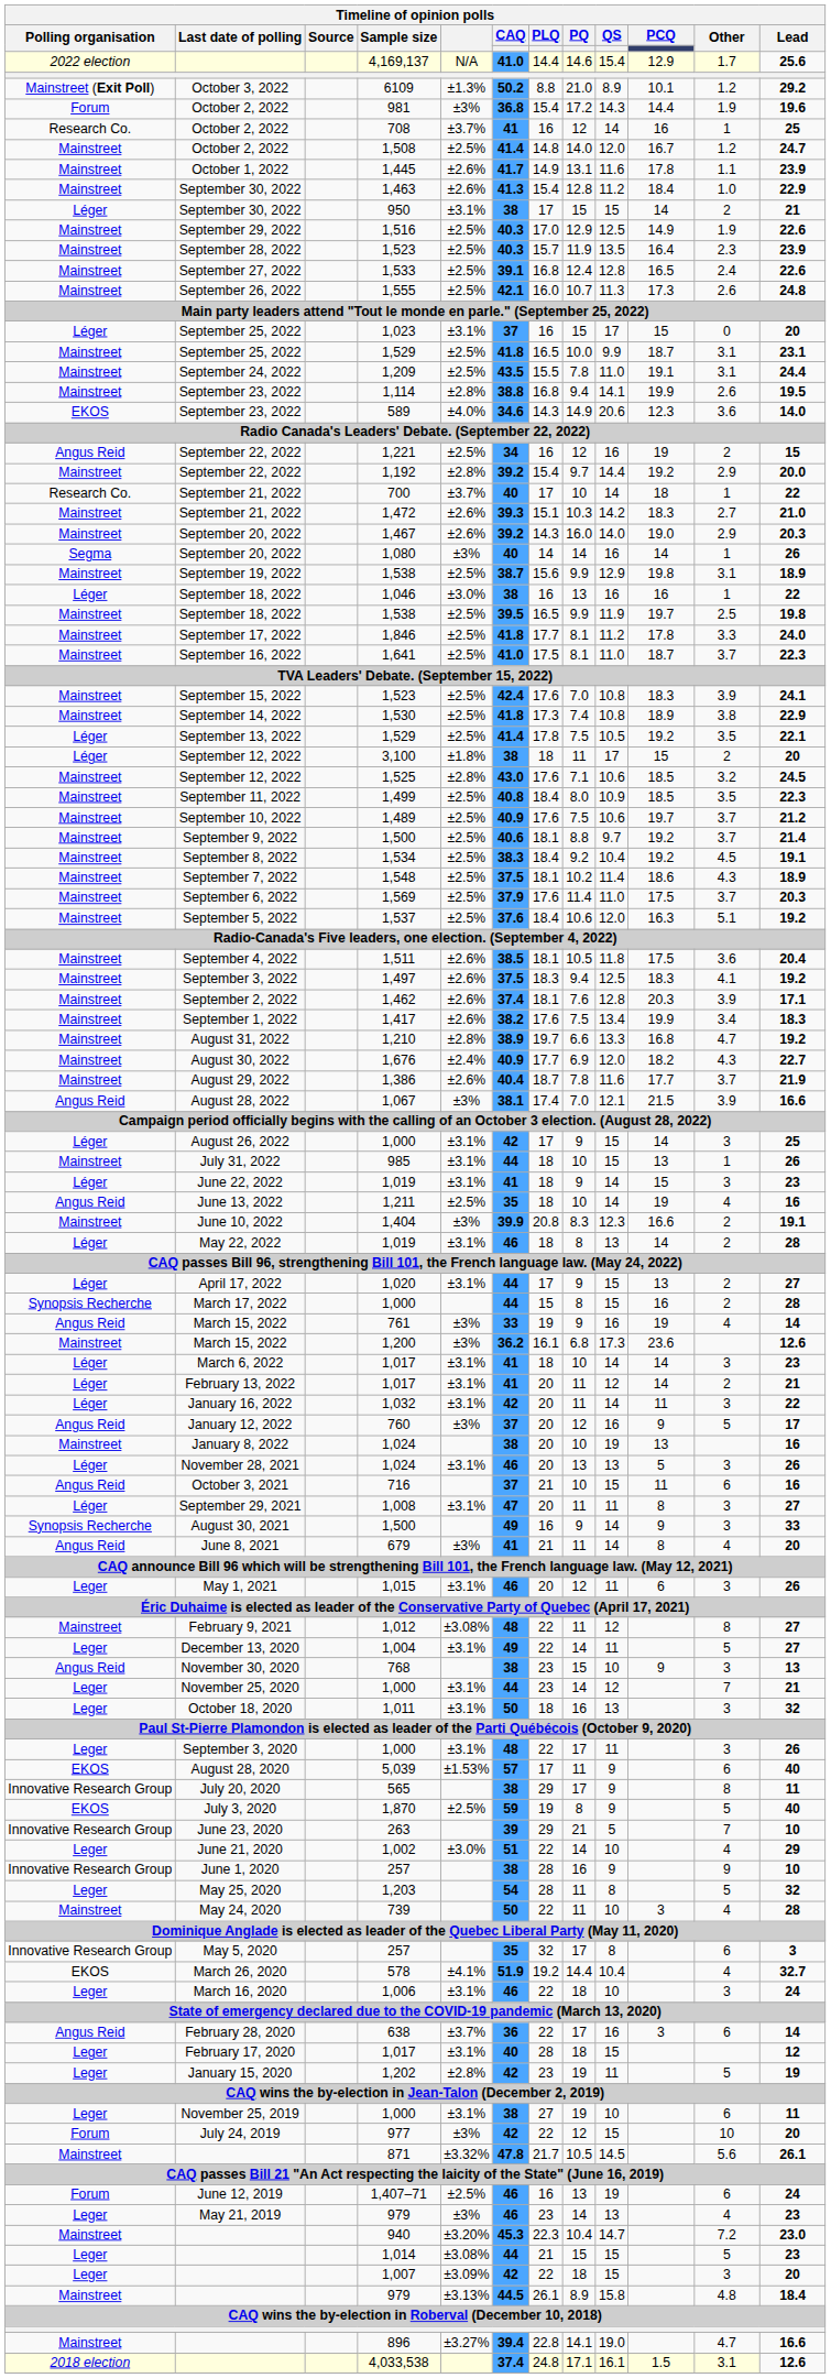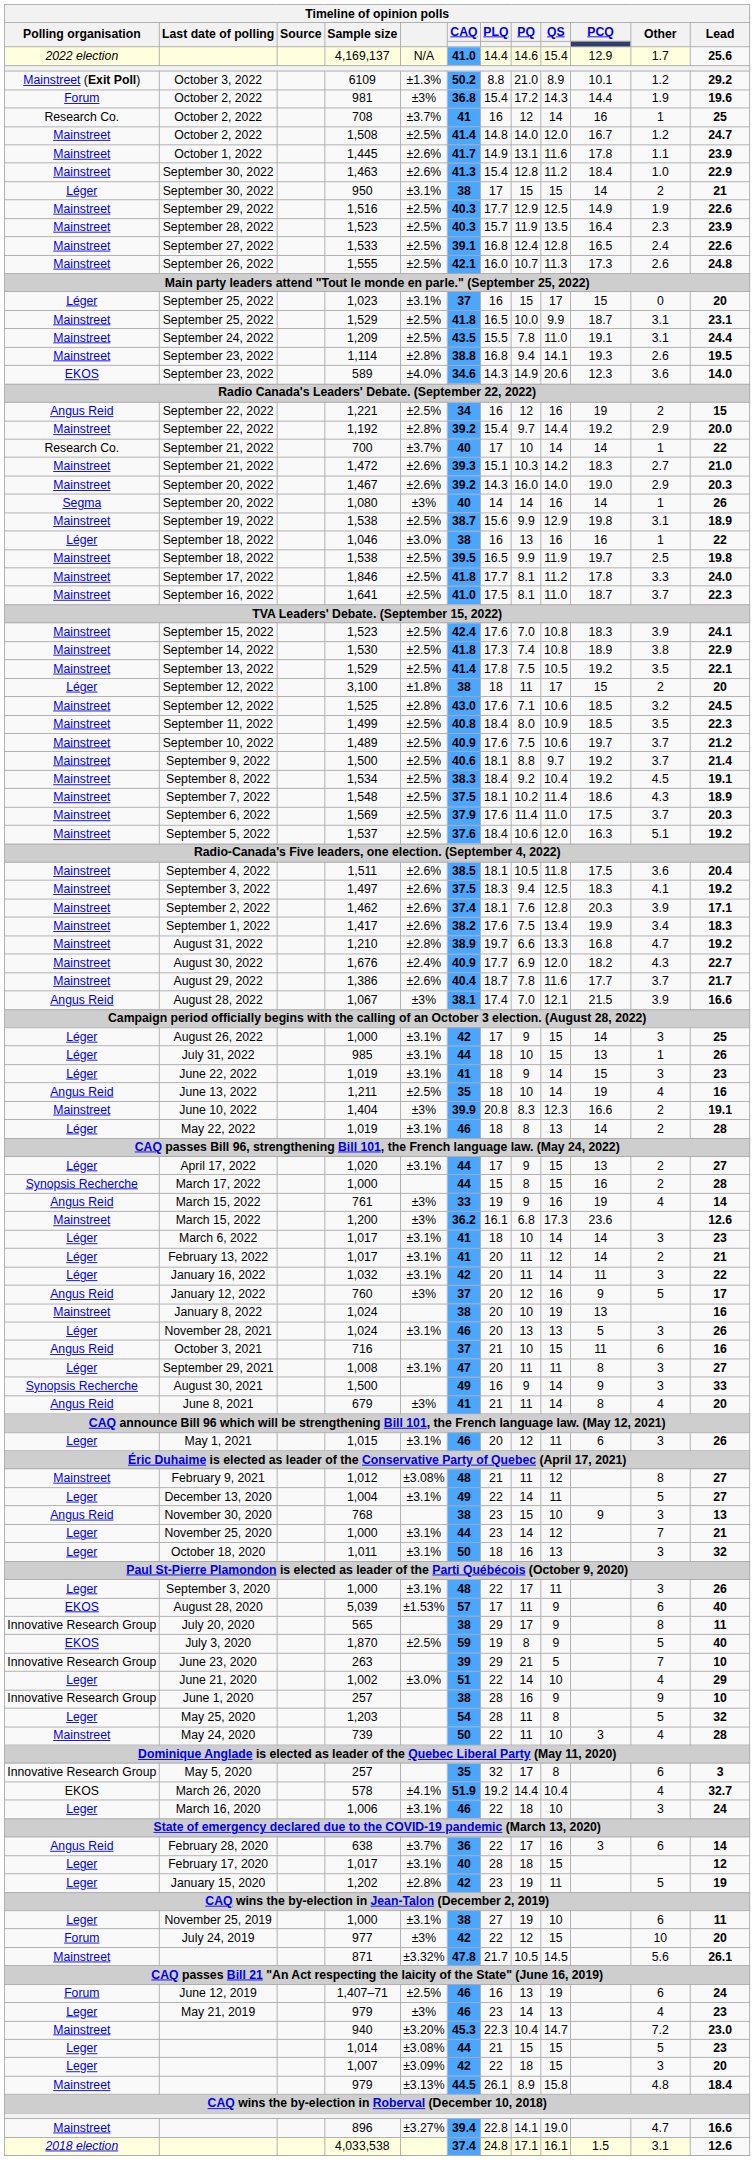1,516 | Timeline of opinion polls / PLQ: 17.0 -> 17.7
1,114 | Timeline of opinion polls / PCQ: 19.9 -> 19.3
700 | Timeline of opinion polls / PCQ: 18 -> 14
September 13, 2022 / 1,529 | Timeline of opinion polls / Polling organisation: Léger -> Mainstreet
1,386 | Timeline of opinion polls / Lead: 21.9 -> 21.7
985 | Timeline of opinion polls / Polling organisation: Mainstreet -> Léger
1,012 | Timeline of opinion polls / PLQ: 22 -> 21
